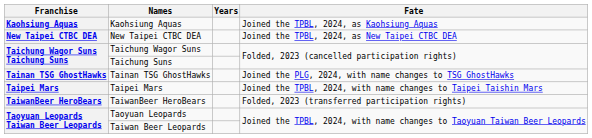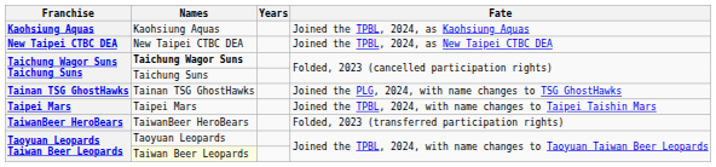Taichung Wagor Suns | Names: normal -> bold
Taiwan Beer Leopards | Names: no background -> lightyellow background
